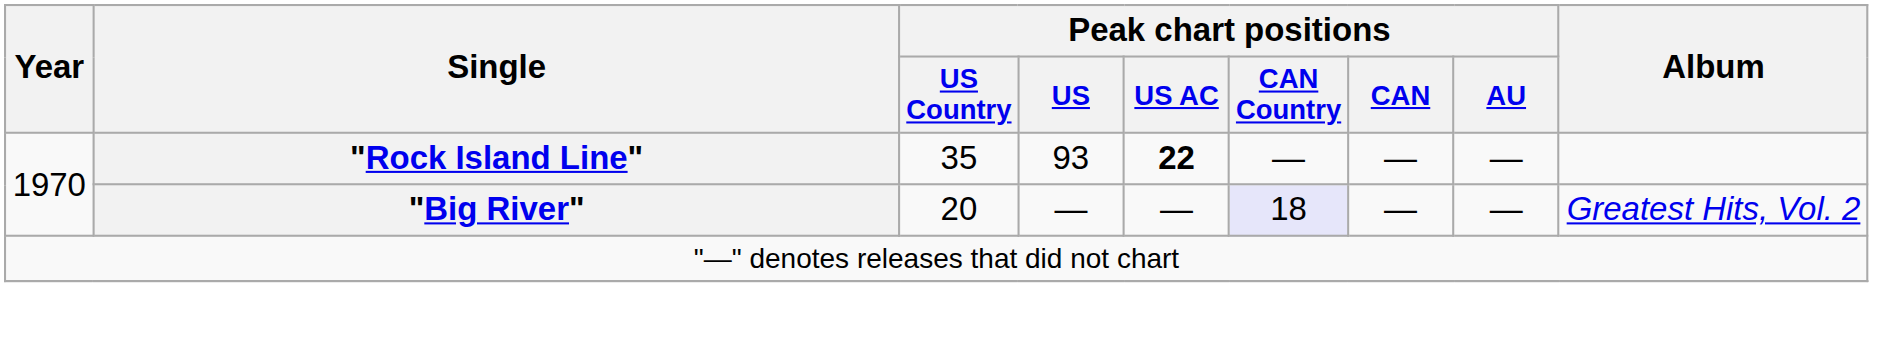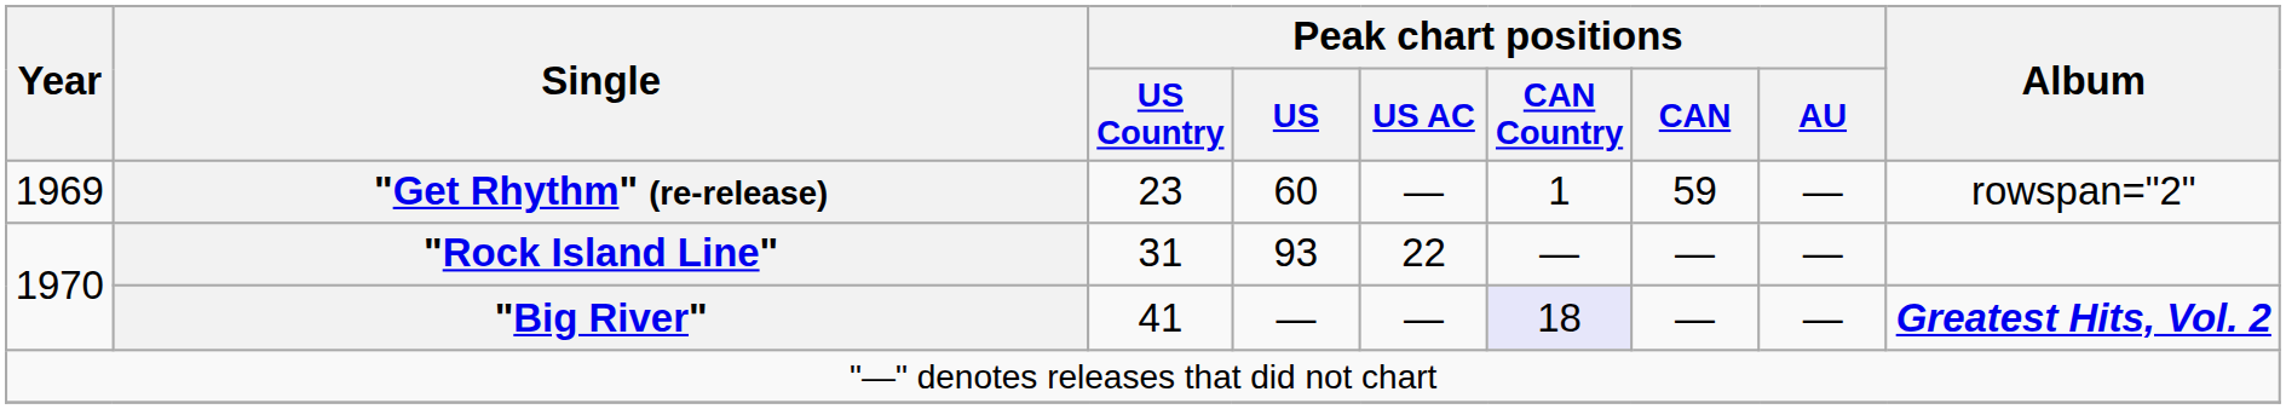+ row: 1969 | "Get Rhythm" (re-release) | 23 | 60 | — | 1 | 59 | — | rowspan="2"
"Rock Island Line" | Peak chart positions / US Country: 35 -> 31
"Rock Island Line" | Peak chart positions / US AC: bold -> normal
"Big River" | Peak chart positions / US Country: 20 -> 41
"Big River" | Album: normal -> bold
